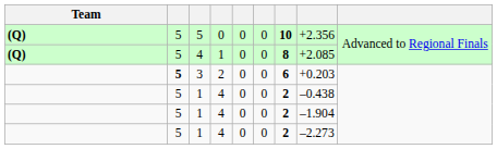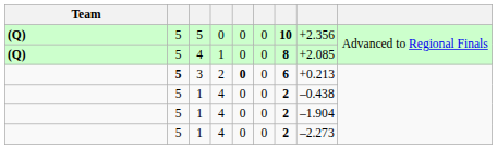3 | column 5: normal -> bold
3 | column 8: +0.203 -> +0.213
